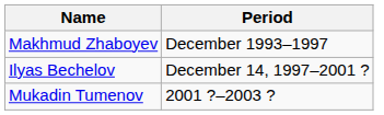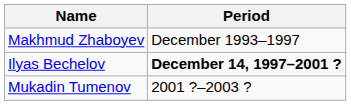Ilyas Bechelov | Period: normal -> bold
